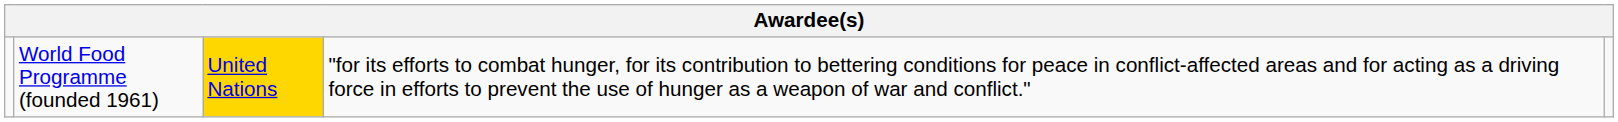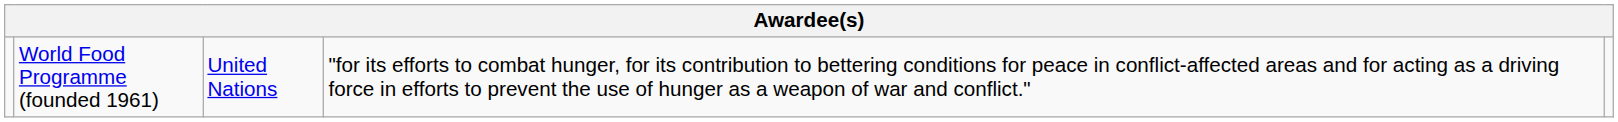World Food Programme (founded 1961) | column 3: gold background -> no background
